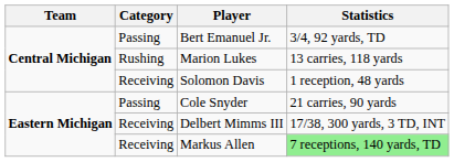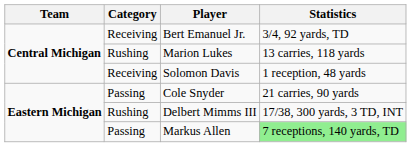Bert Emanuel Jr. | Category: Passing -> Receiving
Delbert Mimms III | Category: Receiving -> Rushing
Markus Allen | Category: Receiving -> Passing
